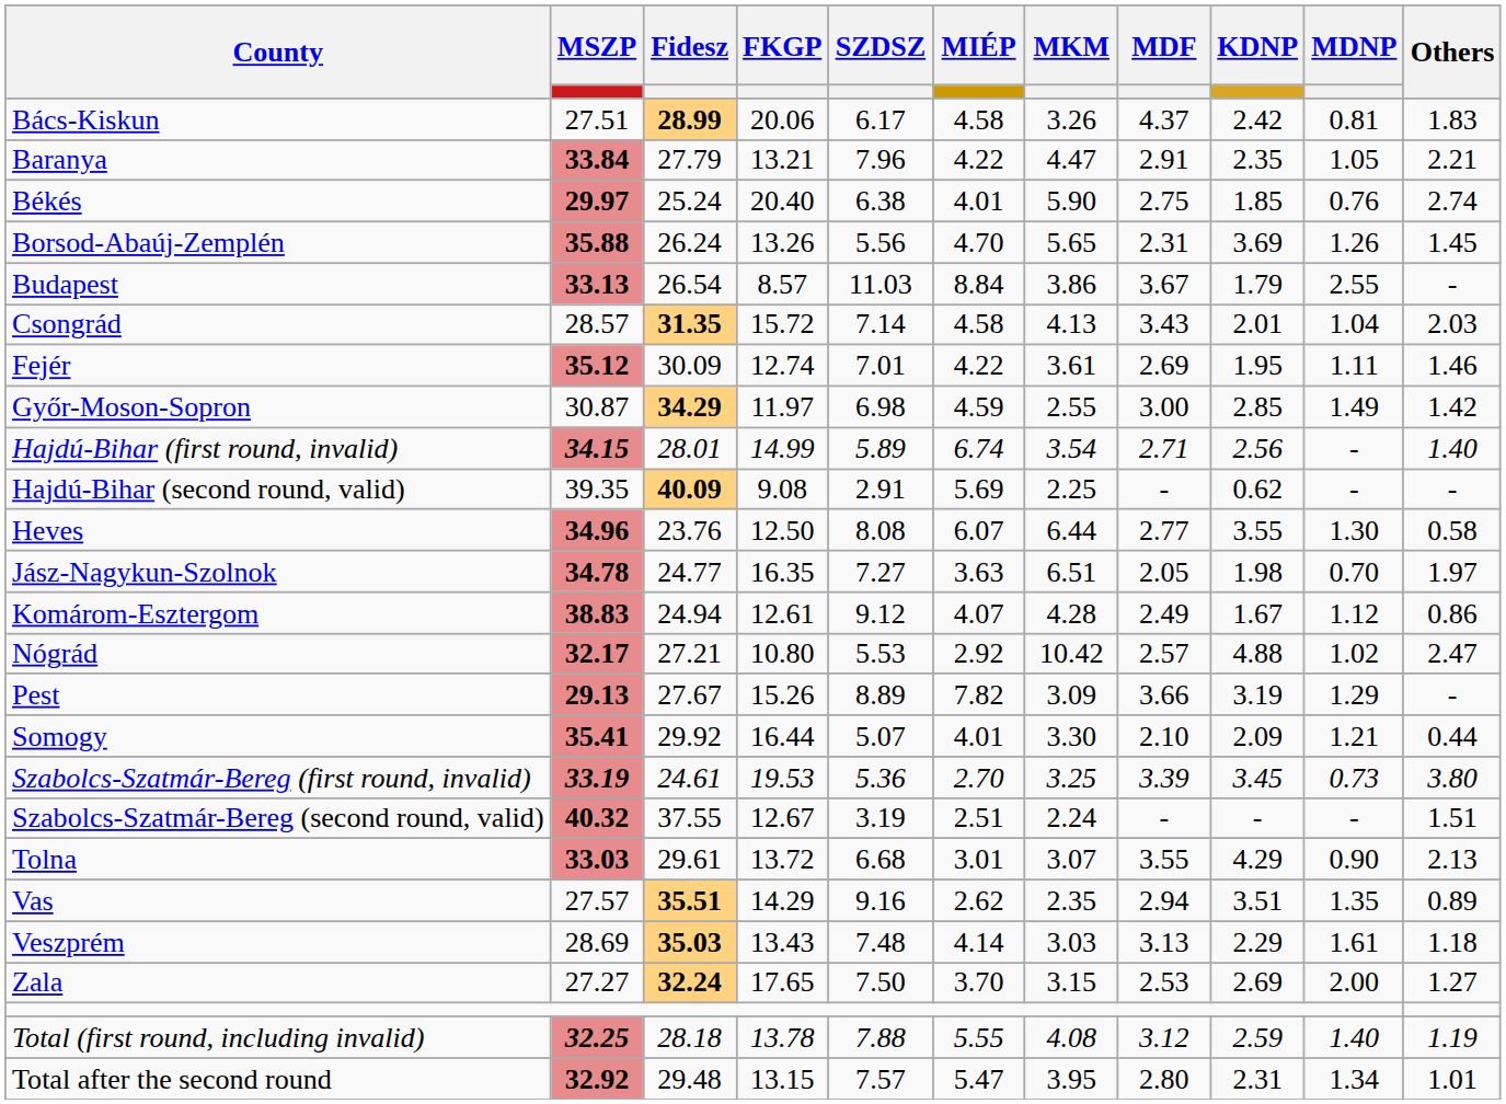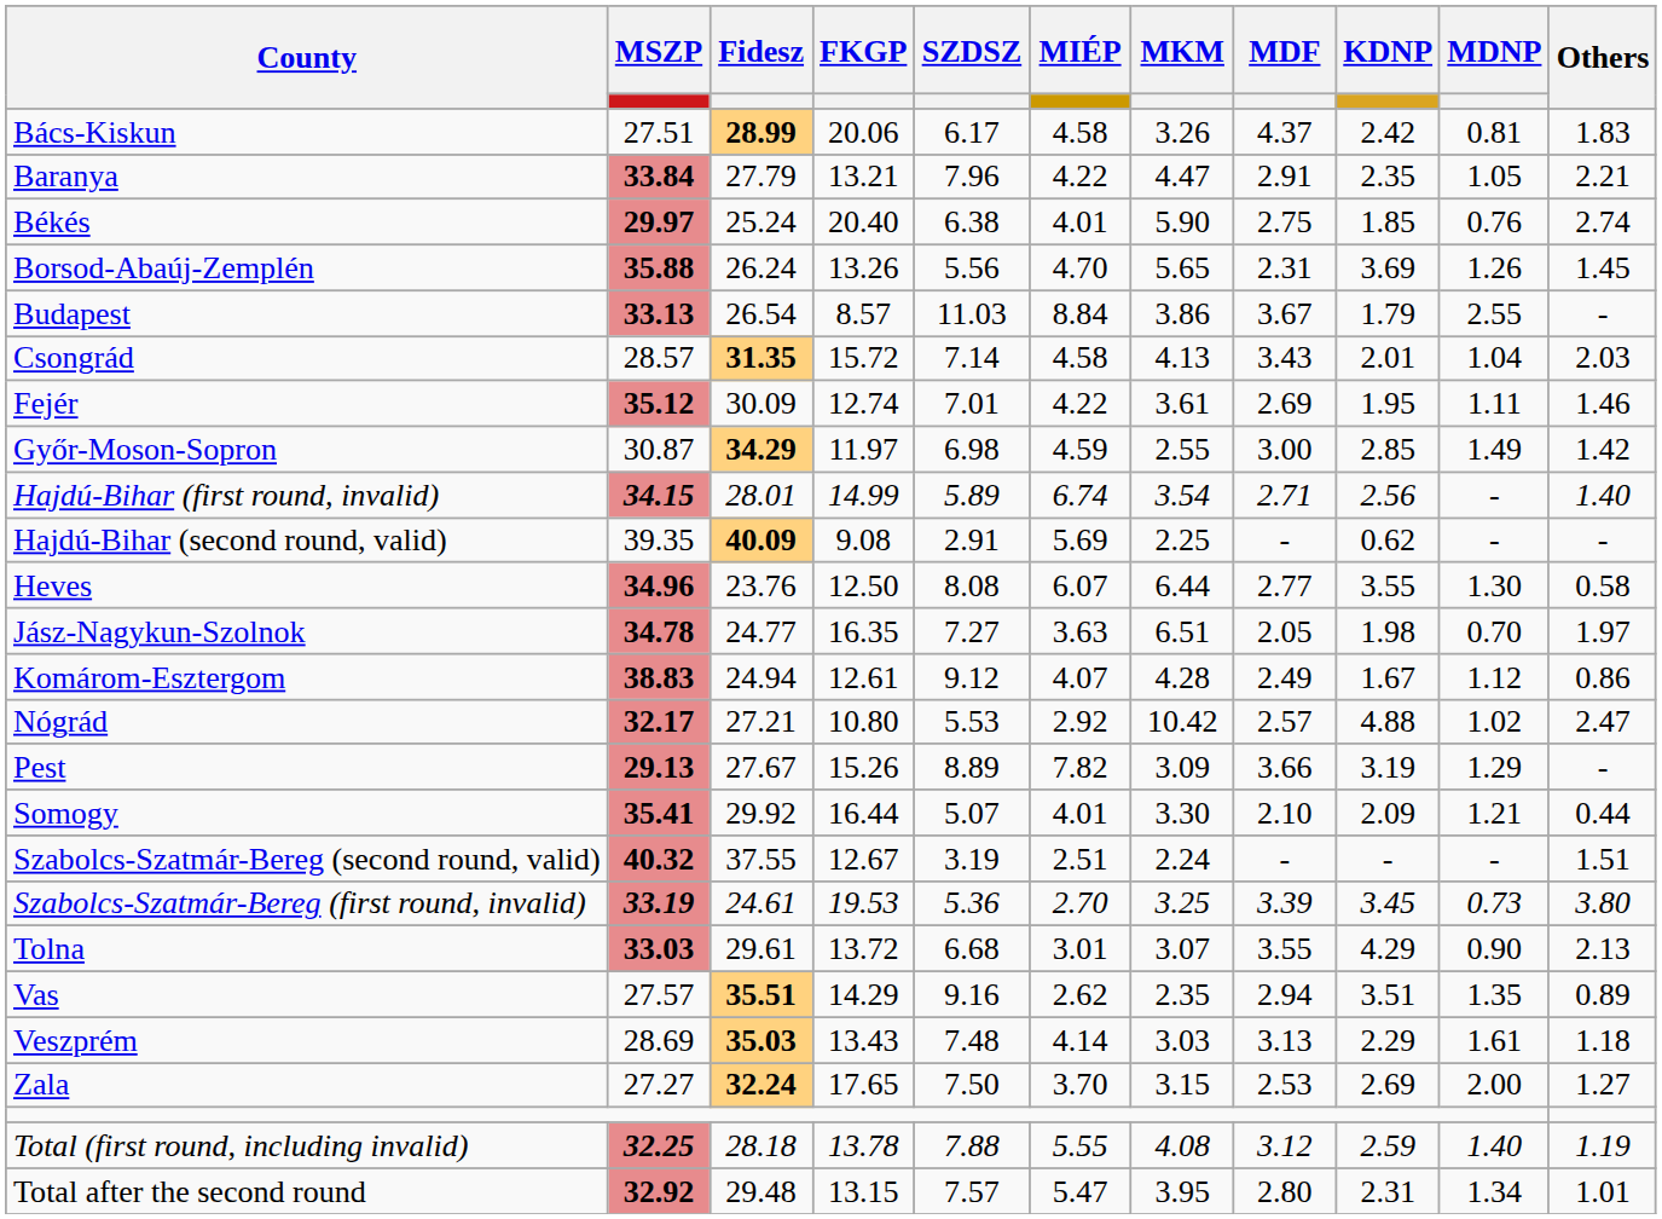rows swapped: Szabolcs-Szatmár-Bereg (first round, invalid) <-> Szabolcs-Szatmár-Bereg (second round, valid)
